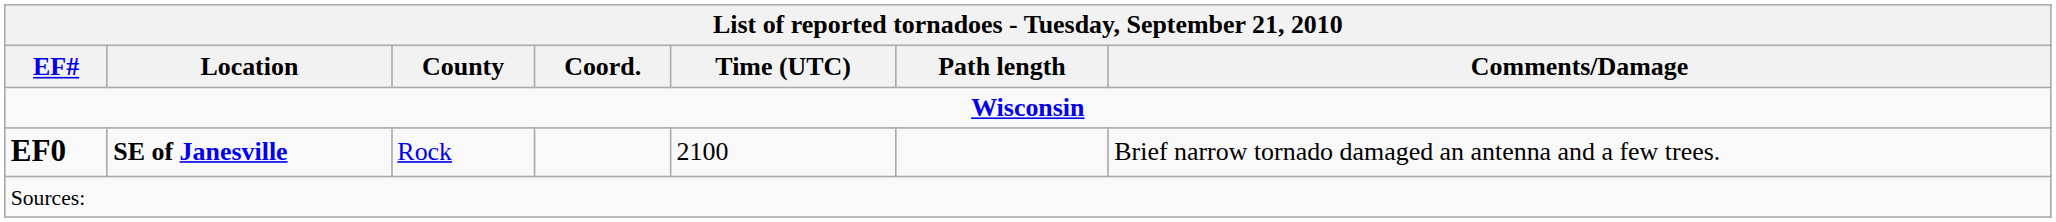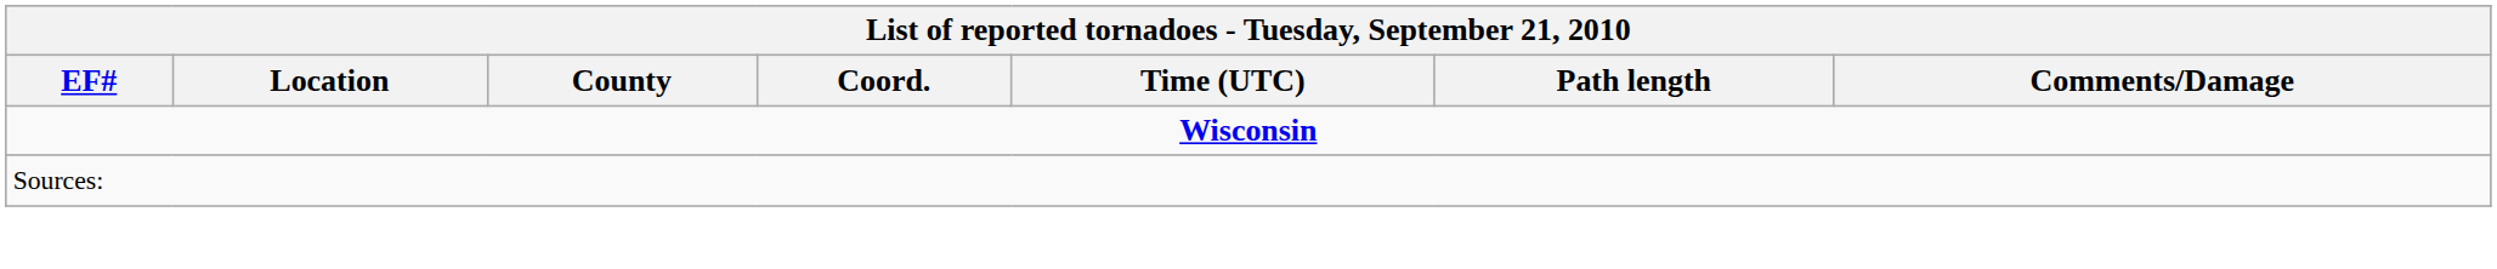- row: EF0 | SE of Janesville | Rock | 2100 | Brief narrow tornado damaged an antenna and a few trees.
